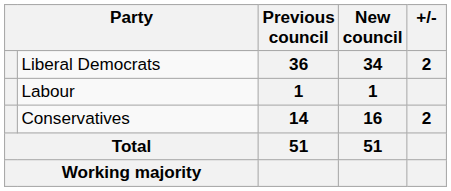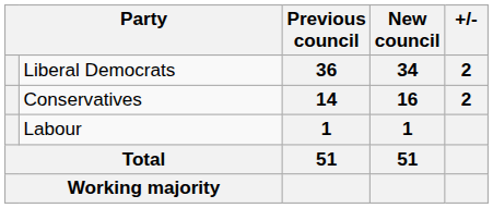rows swapped: Conservatives <-> Labour
